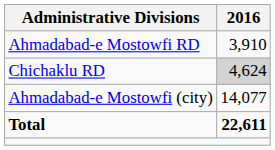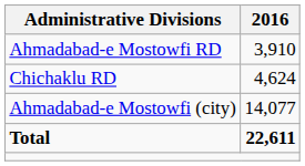Chichaklu RD | 2016: lightgrey background -> no background
